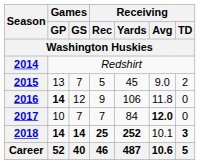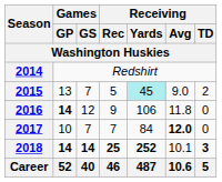2015 | Receiving / Yards / Washington Huskies: no background -> paleturquoise background
